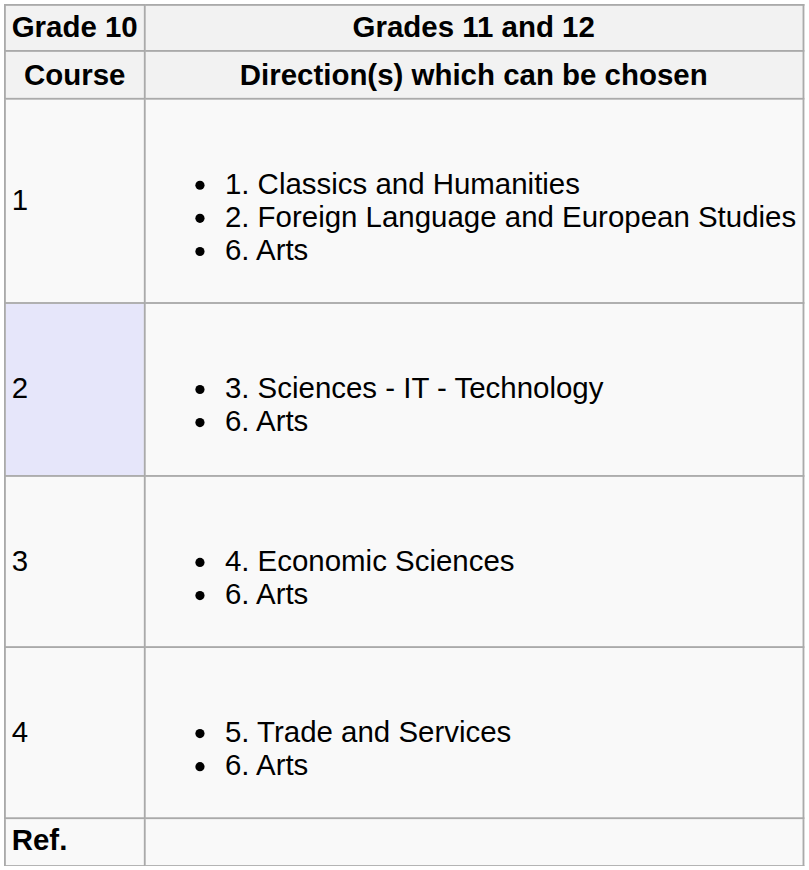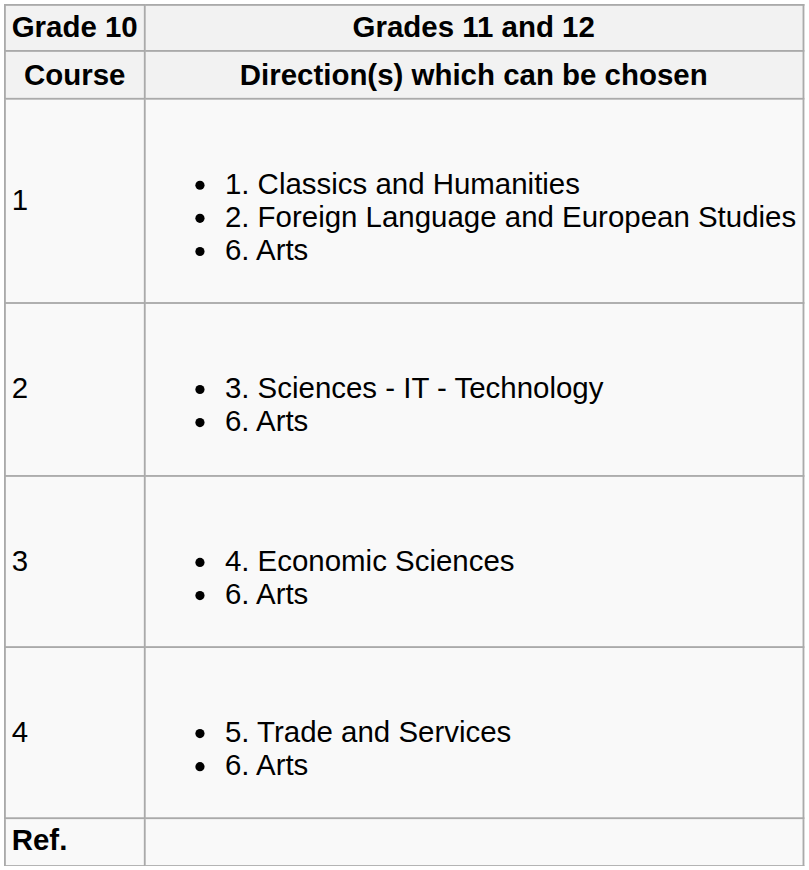3. Sciences - IT - Technology 6. Arts | Grade 10 / Course: lavender background -> no background
